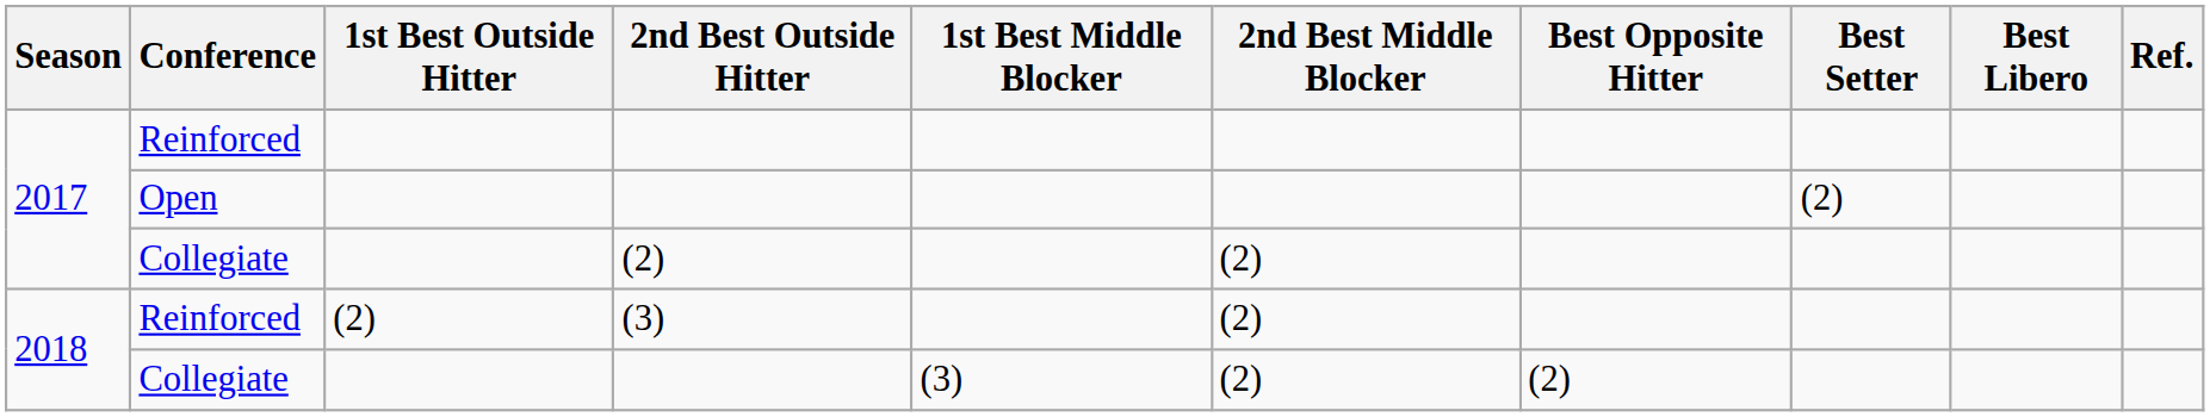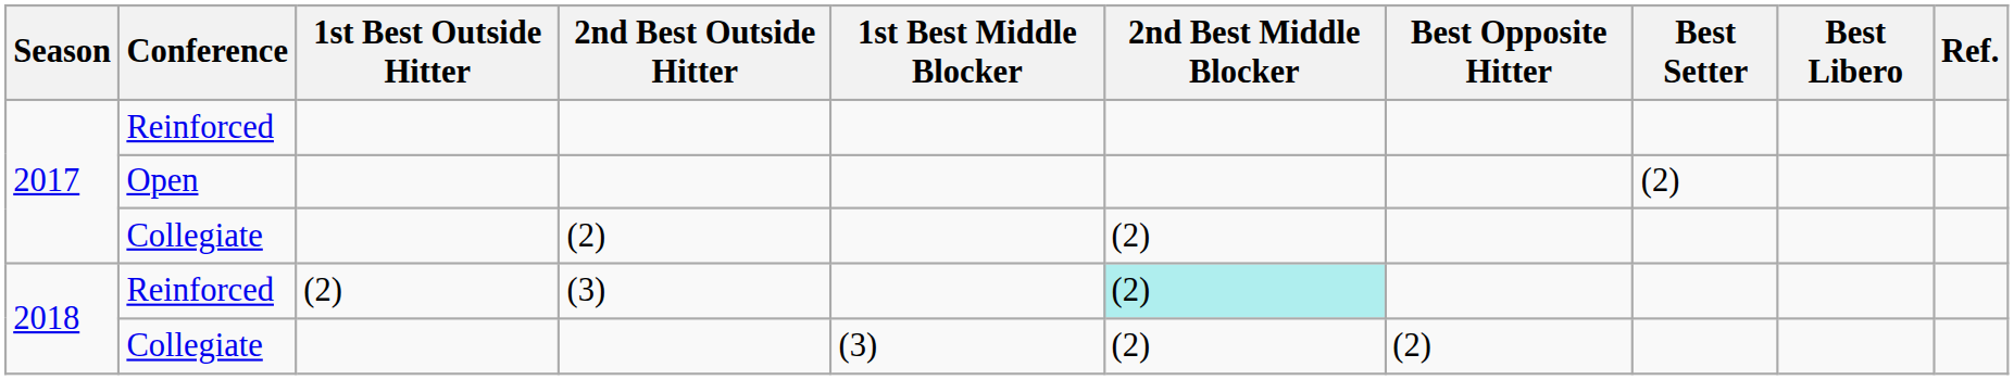Reinforced / (3) | 2nd Best Middle Blocker: no background -> paleturquoise background
